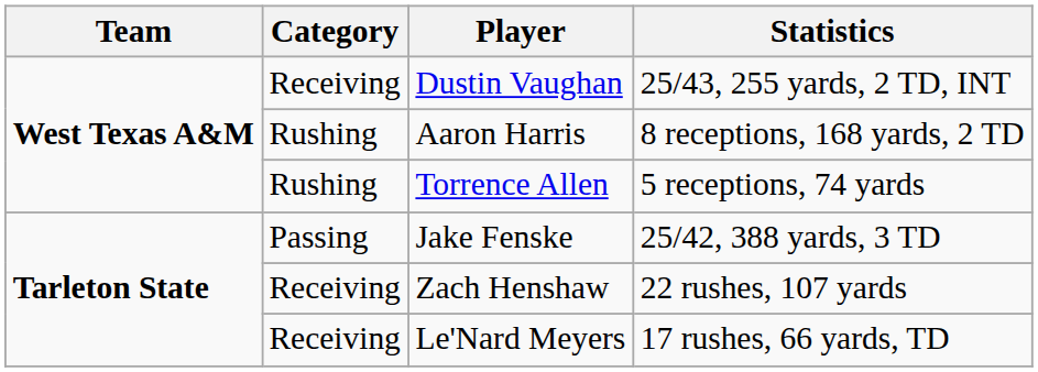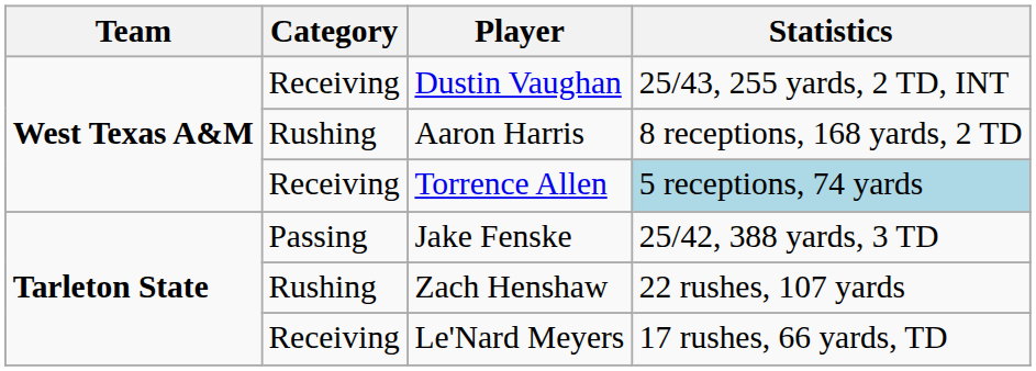Torrence Allen | Category: Rushing -> Receiving
Torrence Allen | Statistics: no background -> lightblue background
Zach Henshaw | Category: Receiving -> Rushing
